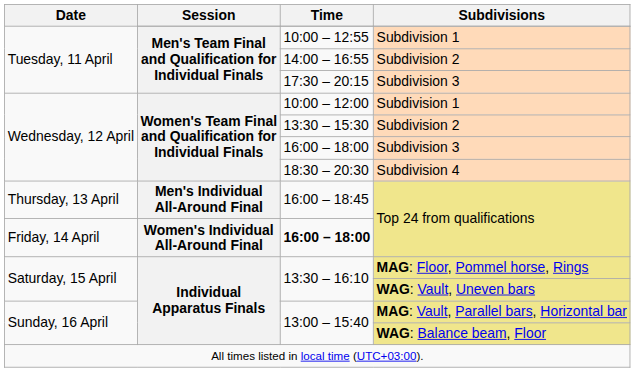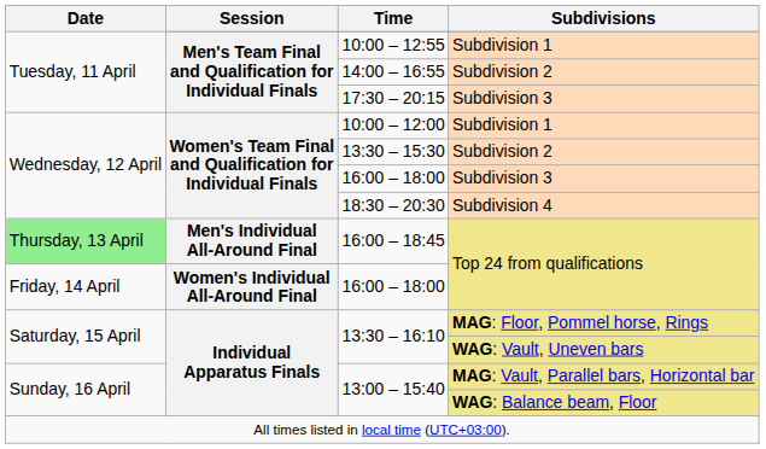16:00 – 18:45 | Date: no background -> lightgreen background
16:00 – 18:00 / Top 24 from qualifications | Time: bold -> normal
